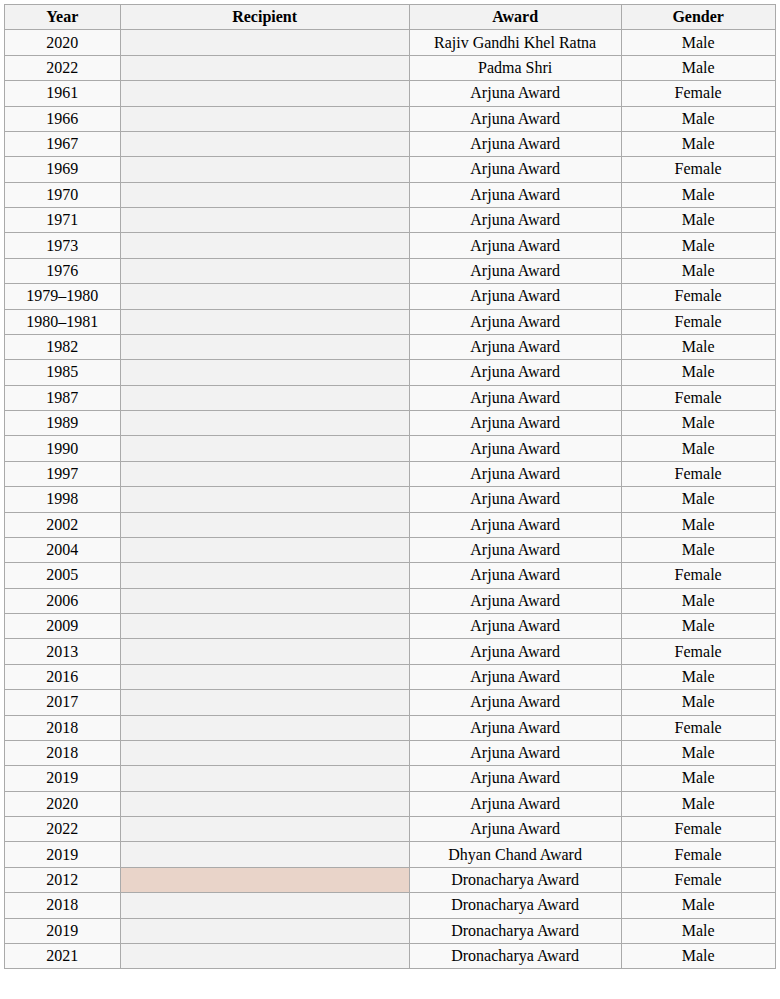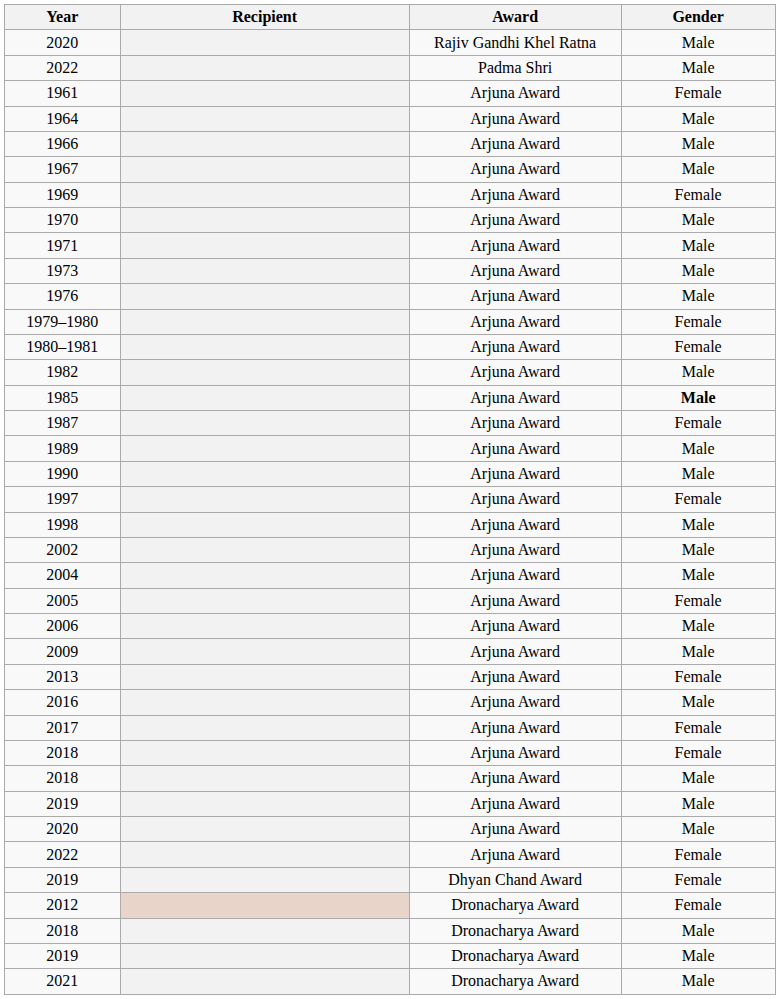+ row: 1964 | Arjuna Award | Male
1985 | Gender: normal -> bold
2017 | Gender: Male -> Female
